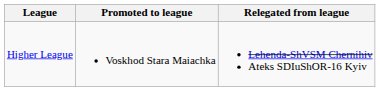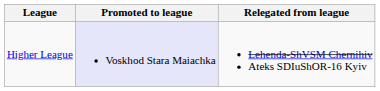Higher League | Promoted to league: no background -> lavender background
